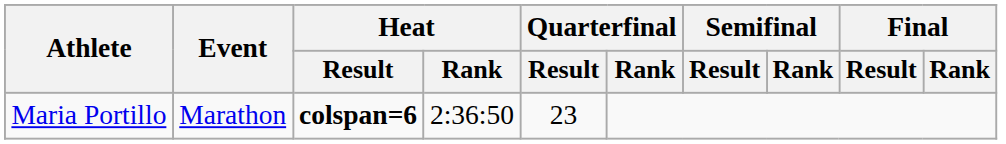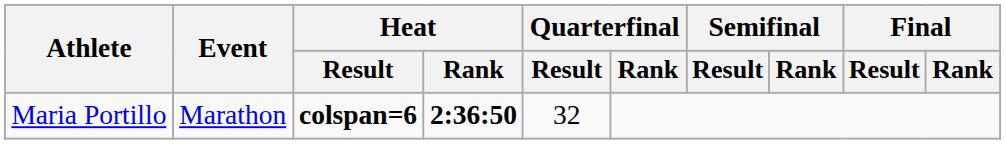Maria Portillo | Heat / Rank: normal -> bold
Maria Portillo | Quarterfinal / Result: 23 -> 32
